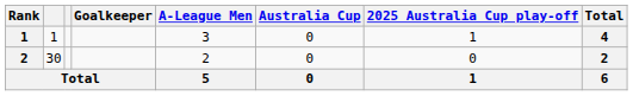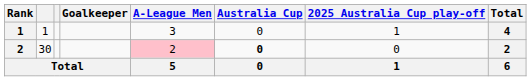row 3 | A-League Men: no background -> pink background
row 3 | Australia Cup: normal -> bold
